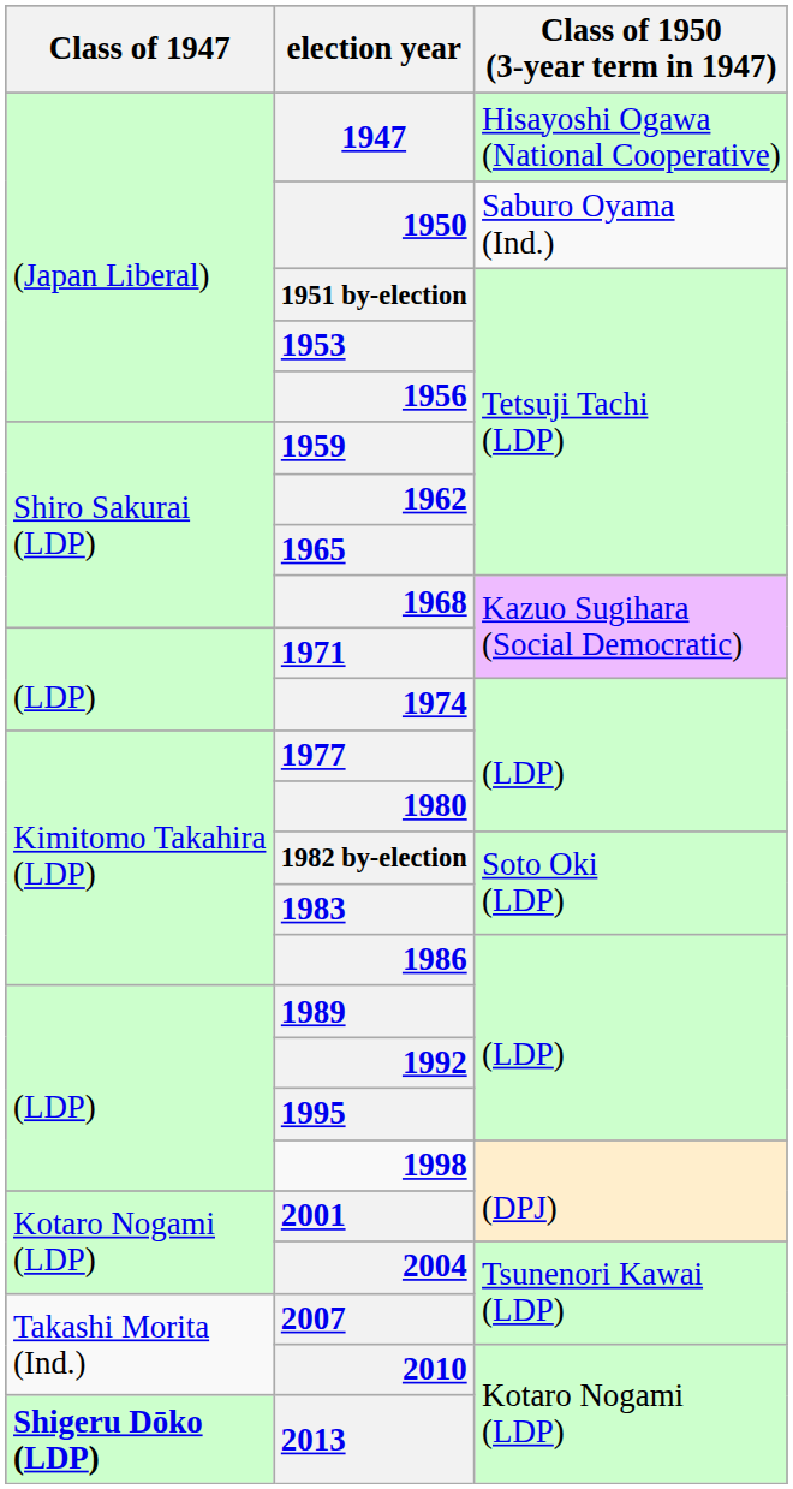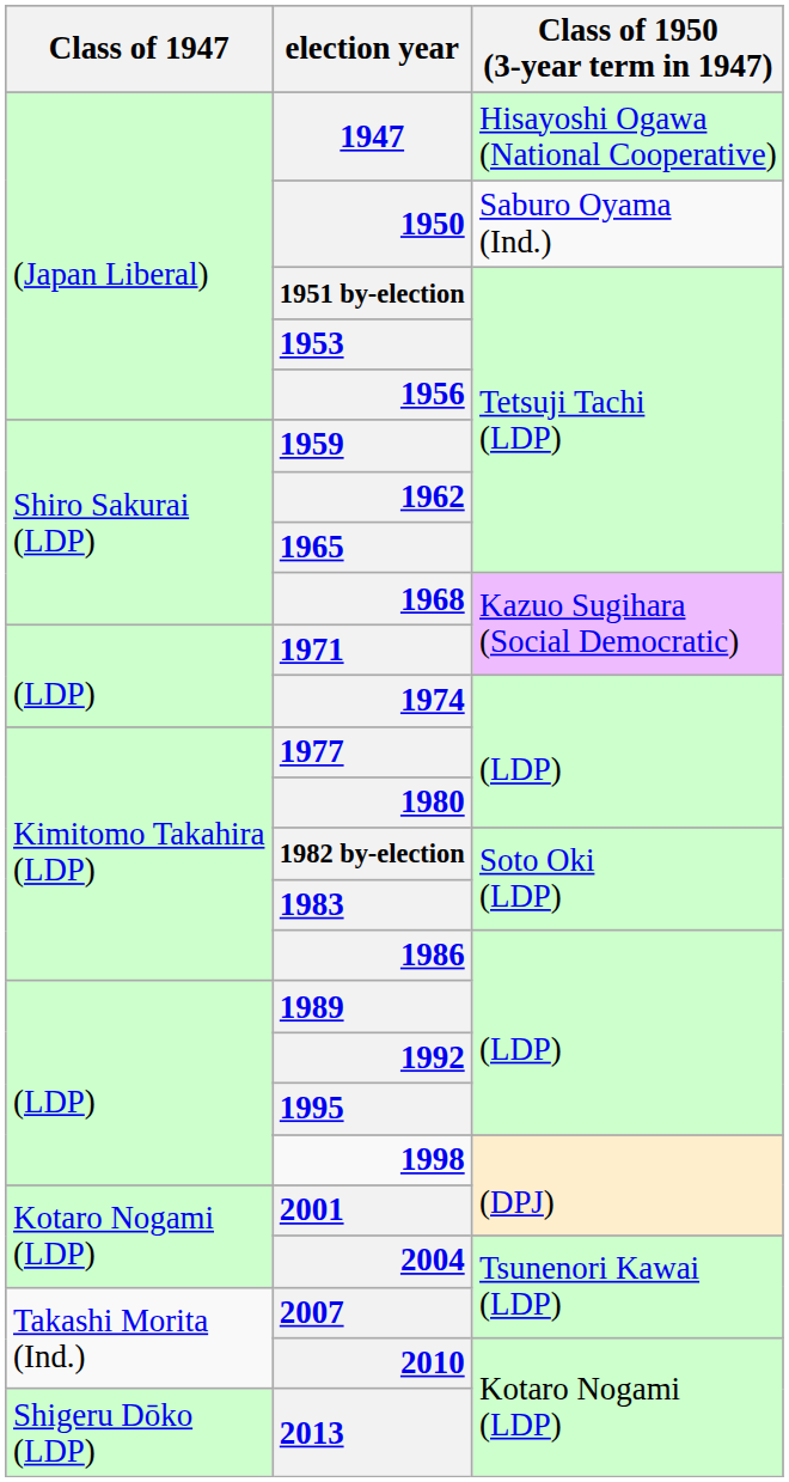2013 | Class of 1947: bold -> normal
